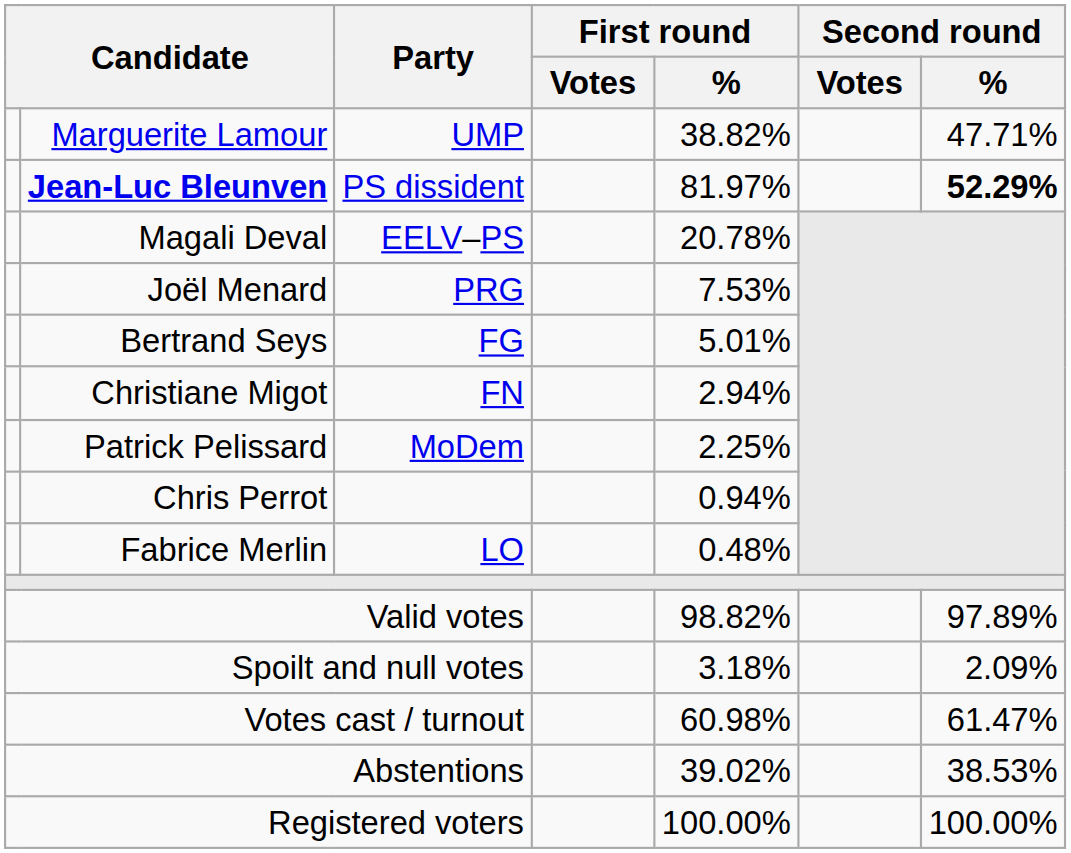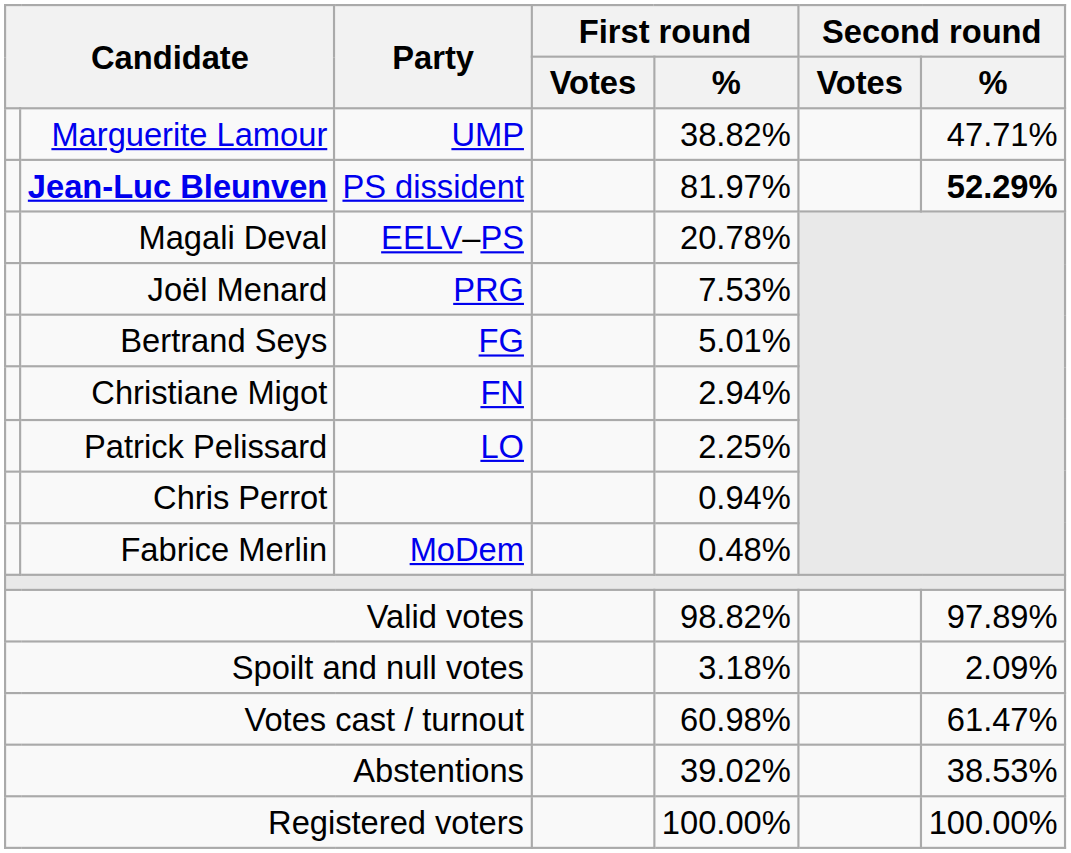Patrick Pelissard | Party: MoDem -> LO
Fabrice Merlin | Party: LO -> MoDem
